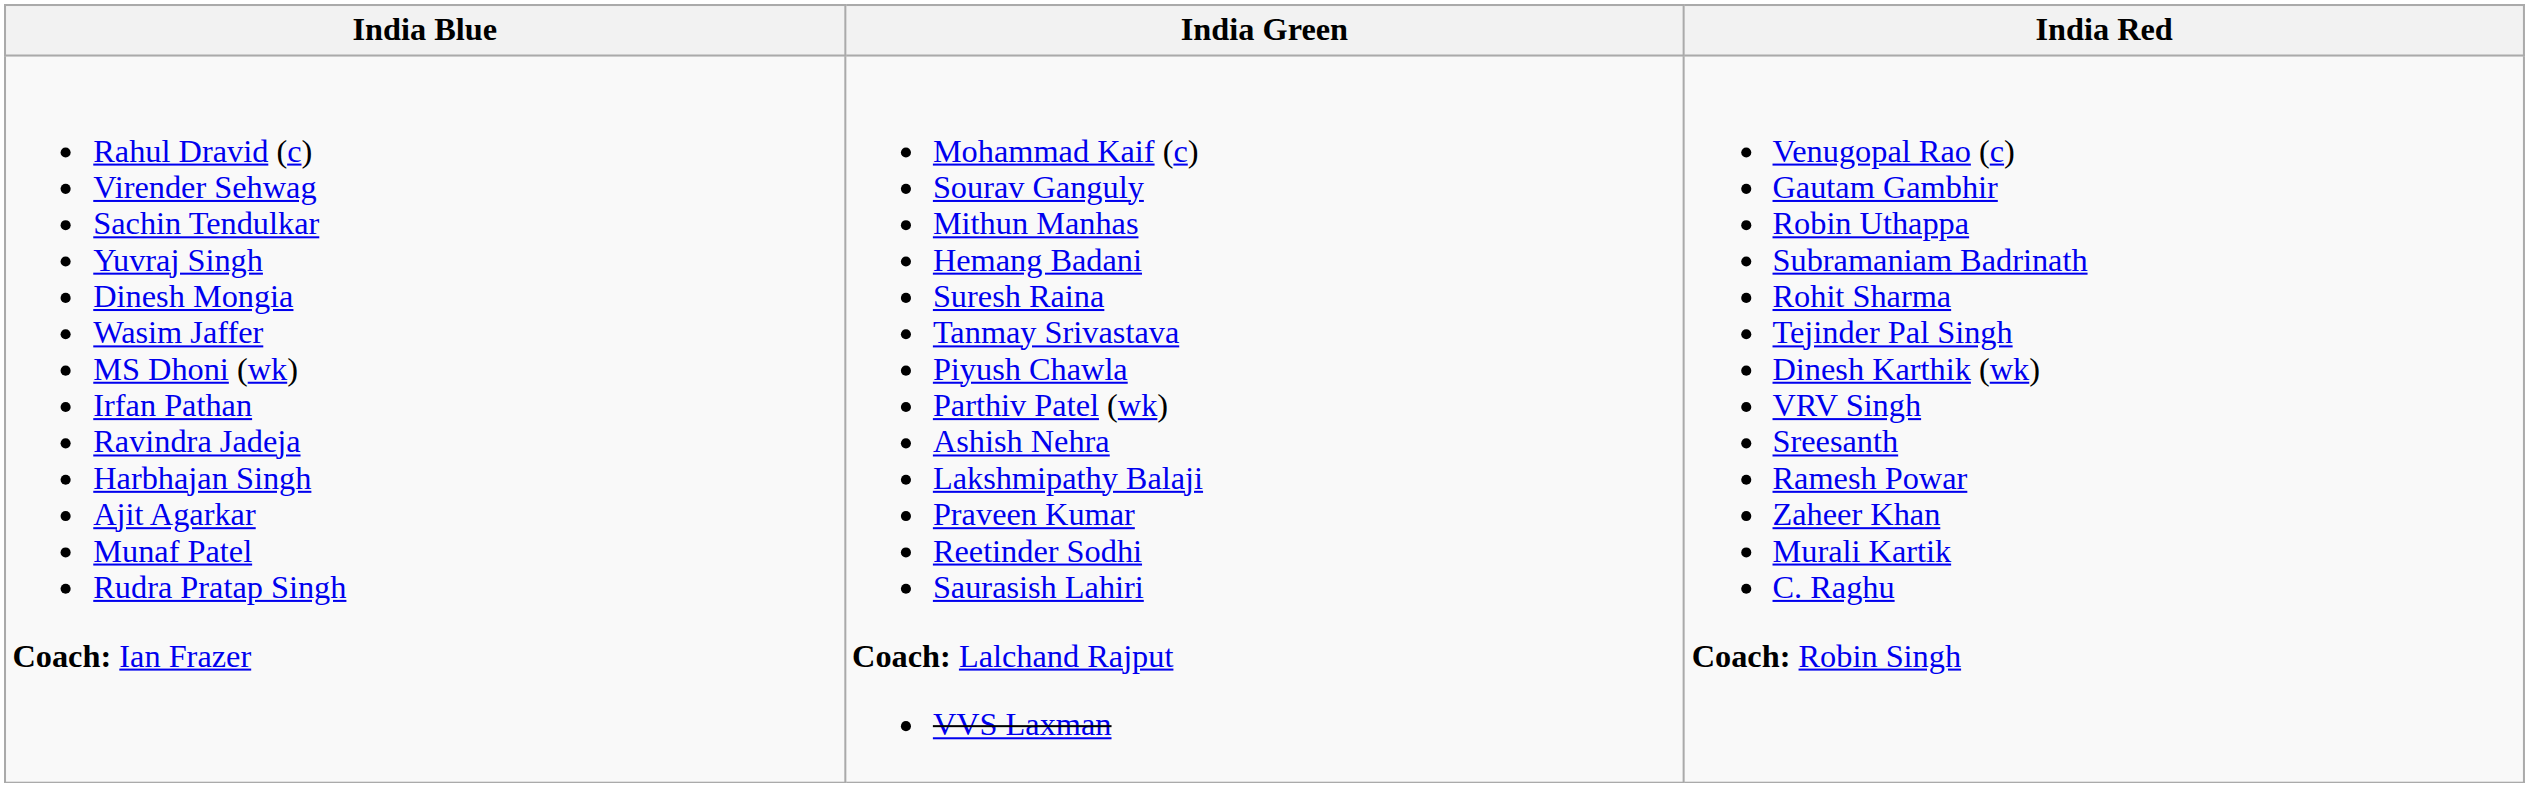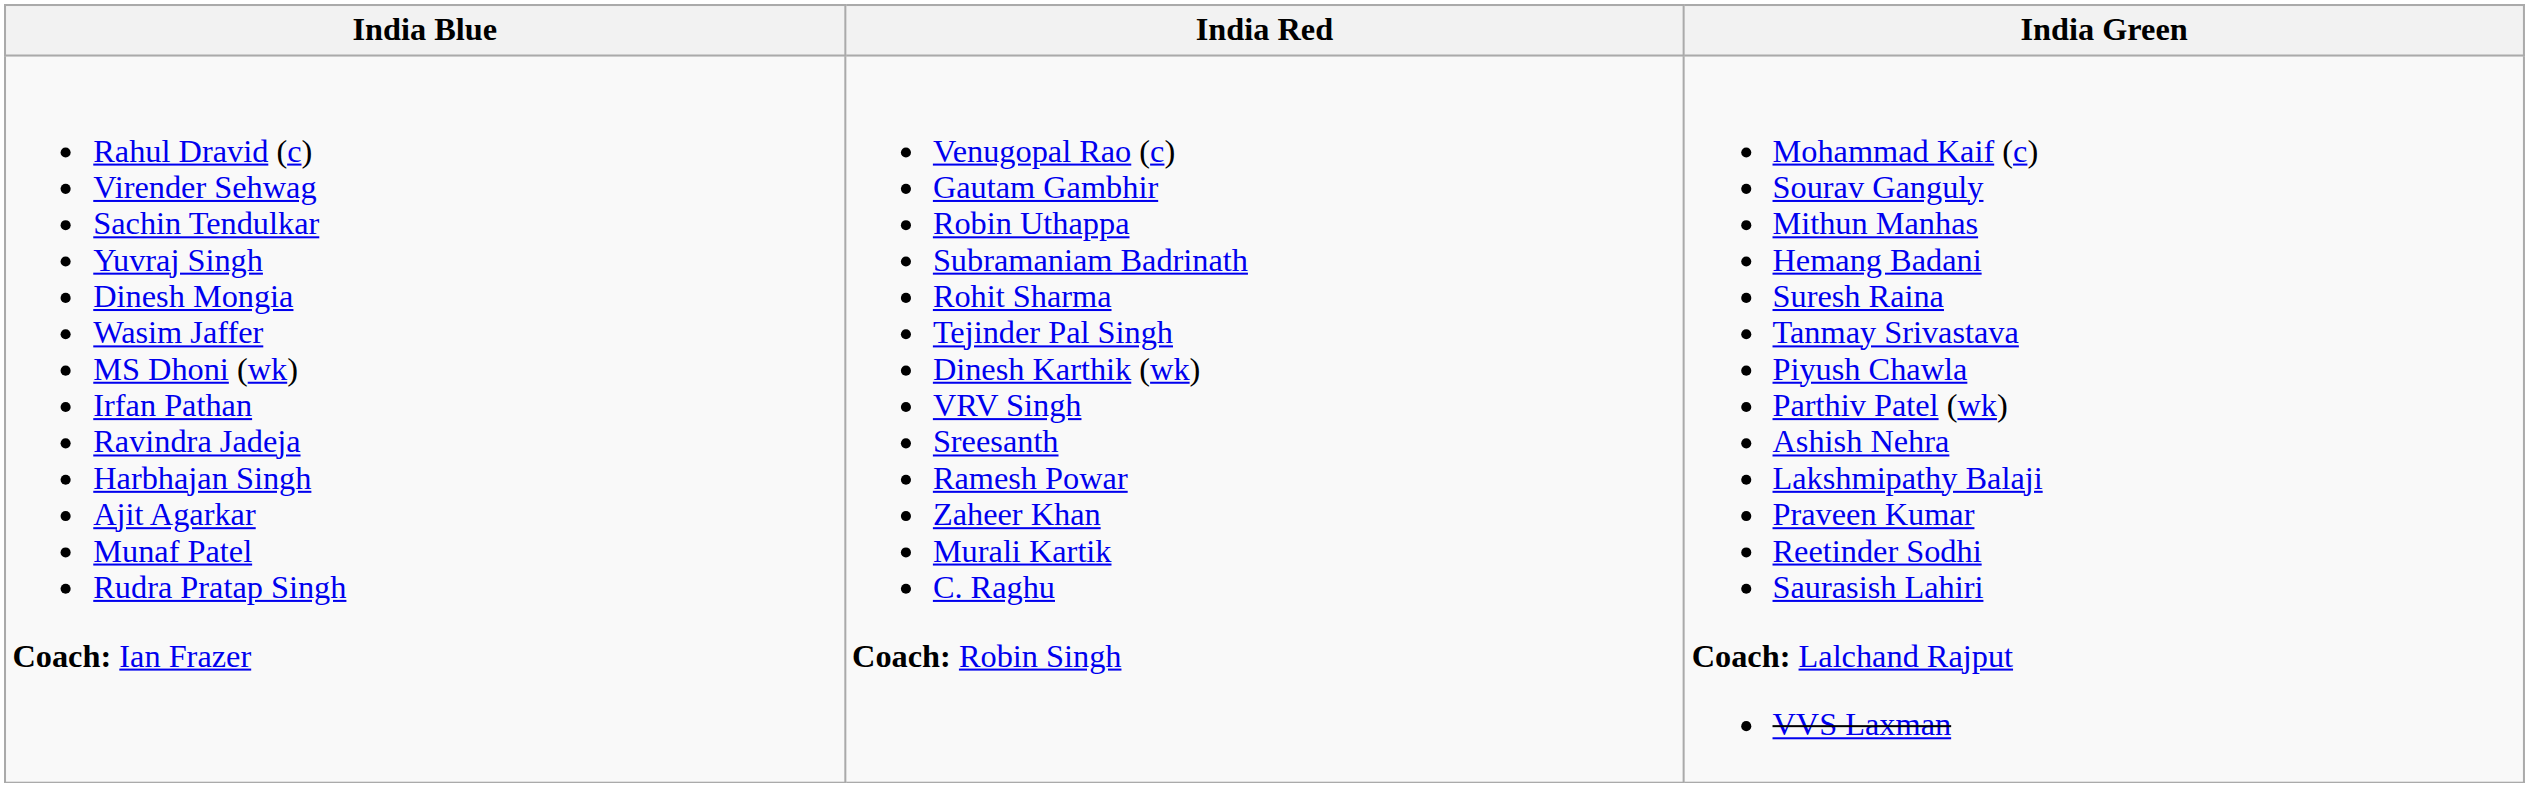columns swapped: India Red <-> India Green
